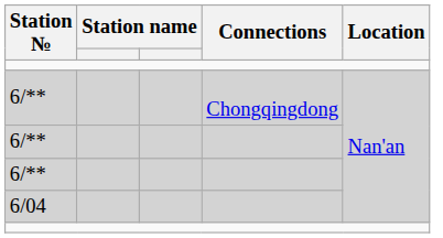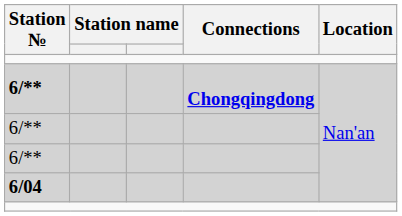6/** / Chongqingdong | Station №: normal -> bold
6/** / Chongqingdong | Connections: normal -> bold
6/04 | Station №: normal -> bold
